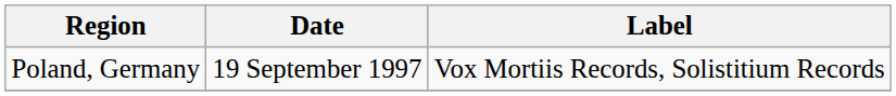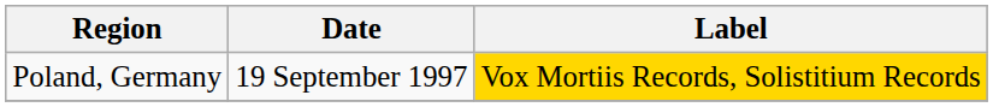Poland, Germany | Label: no background -> gold background
